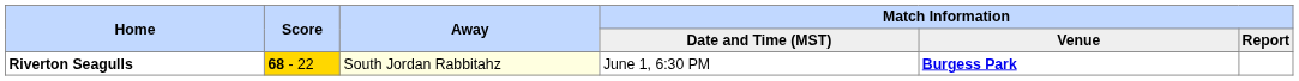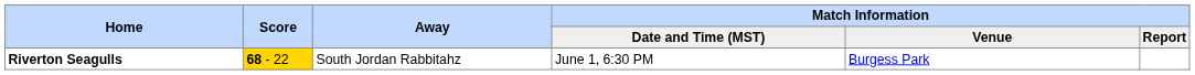Riverton Seagulls | Away: lightyellow background -> no background
Riverton Seagulls | column 5: bold -> normal
